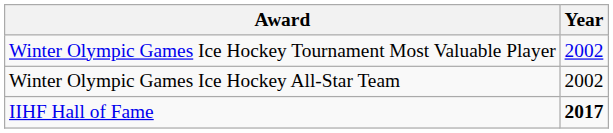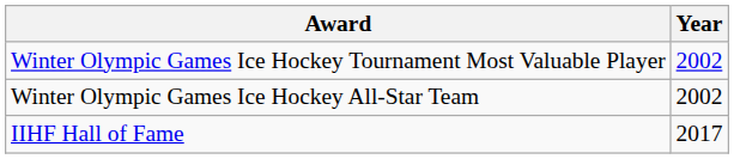IIHF Hall of Fame | Year: bold -> normal
